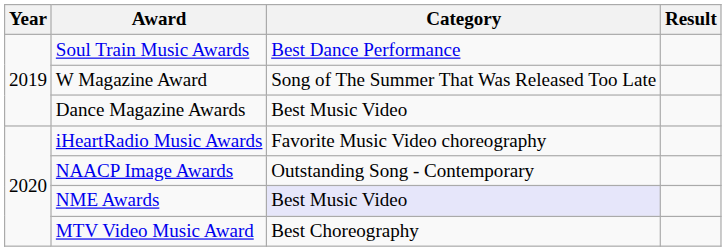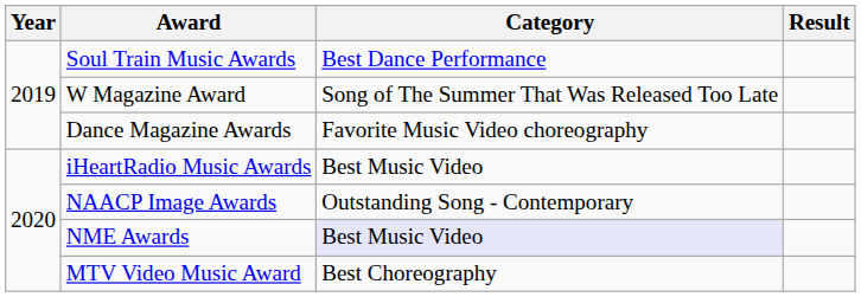Dance Magazine Awards | Category: Best Music Video -> Favorite Music Video choreography
iHeartRadio Music Awards | Category: Favorite Music Video choreography -> Best Music Video
